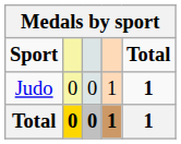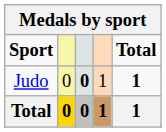Judo | column 3: normal -> bold
